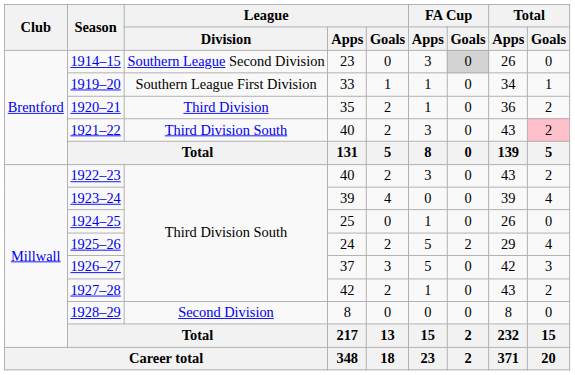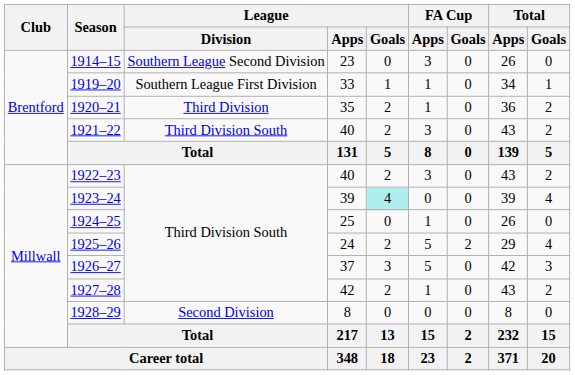1914–15 | FA Cup / Goals: lightgrey background -> no background
1921–22 | Total / Goals: pink background -> no background
1923–24 | League / Goals: no background -> paleturquoise background
